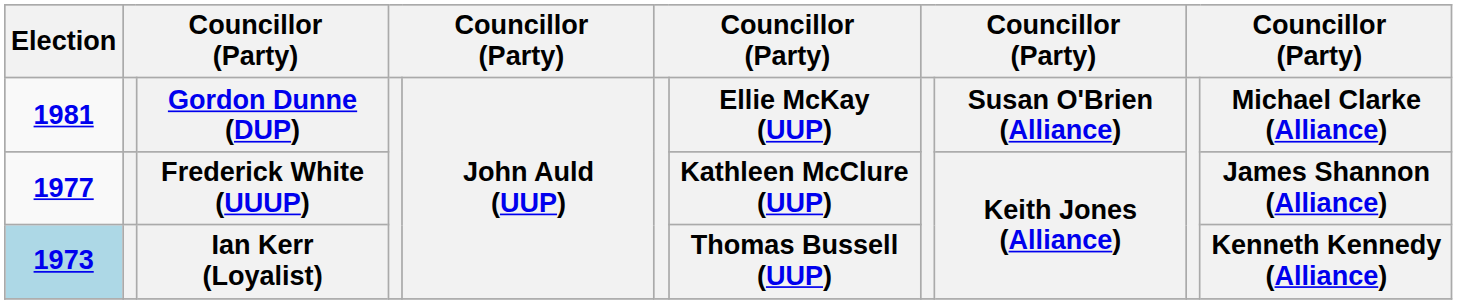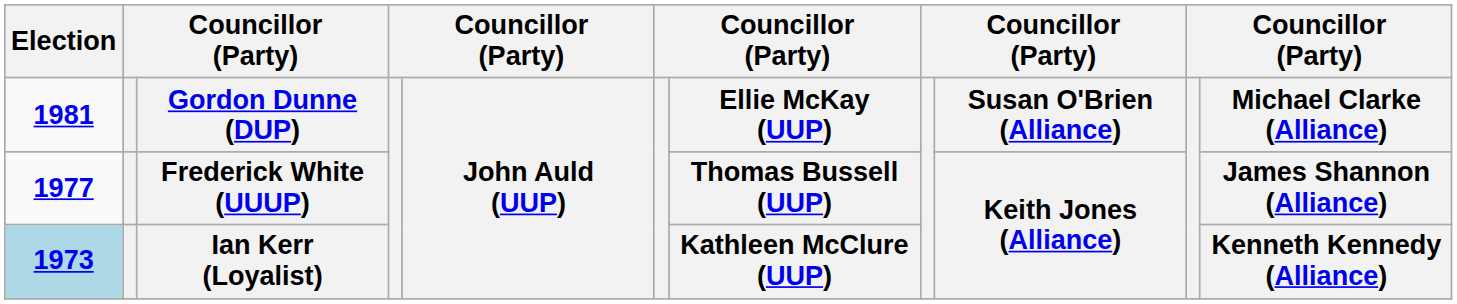Frederick White (UUUP) | column 7: Kathleen McClure (UUP) -> Thomas Bussell (UUP)
Ian Kerr (Loyalist) | column 7: Thomas Bussell (UUP) -> Kathleen McClure (UUP)
